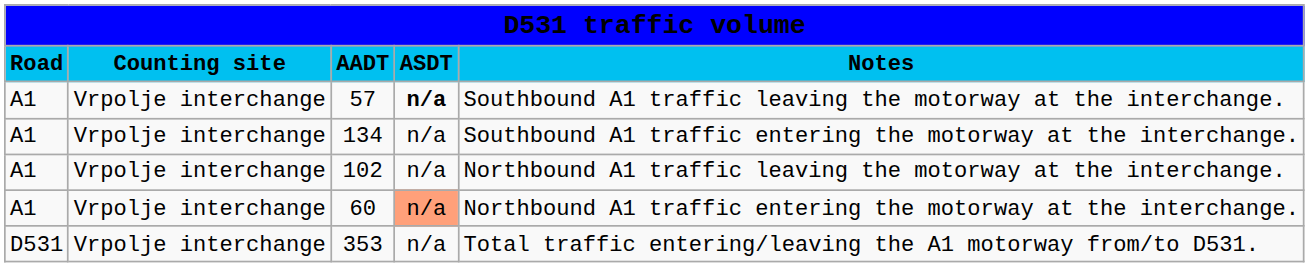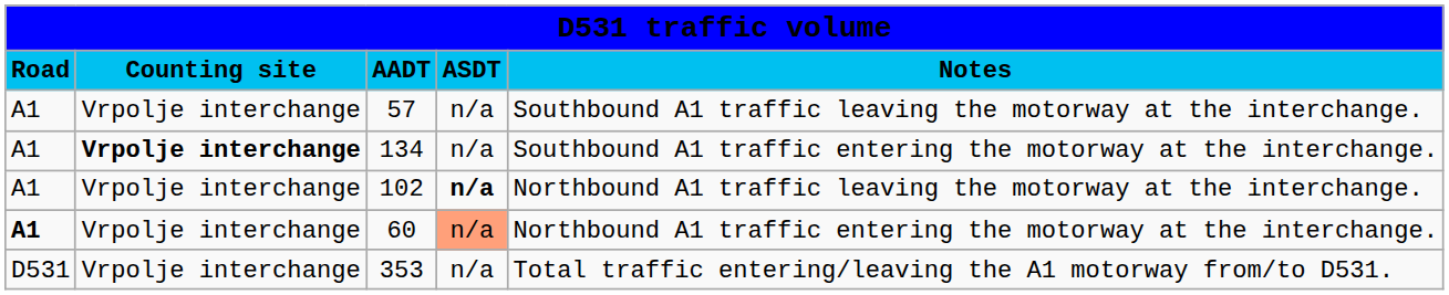57 | column 4: bold -> normal
134 | column 2: normal -> bold
102 | column 4: normal -> bold
60 | column 1: normal -> bold
